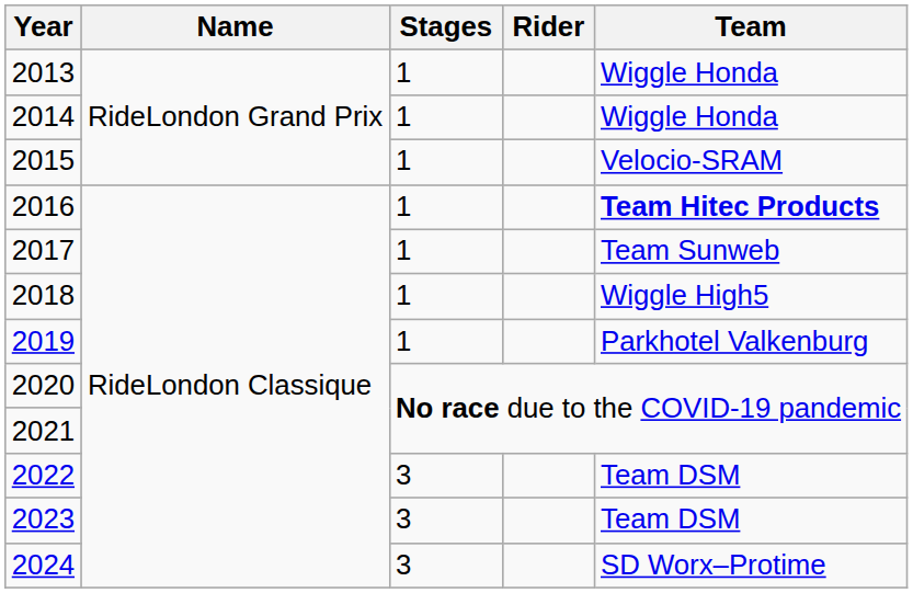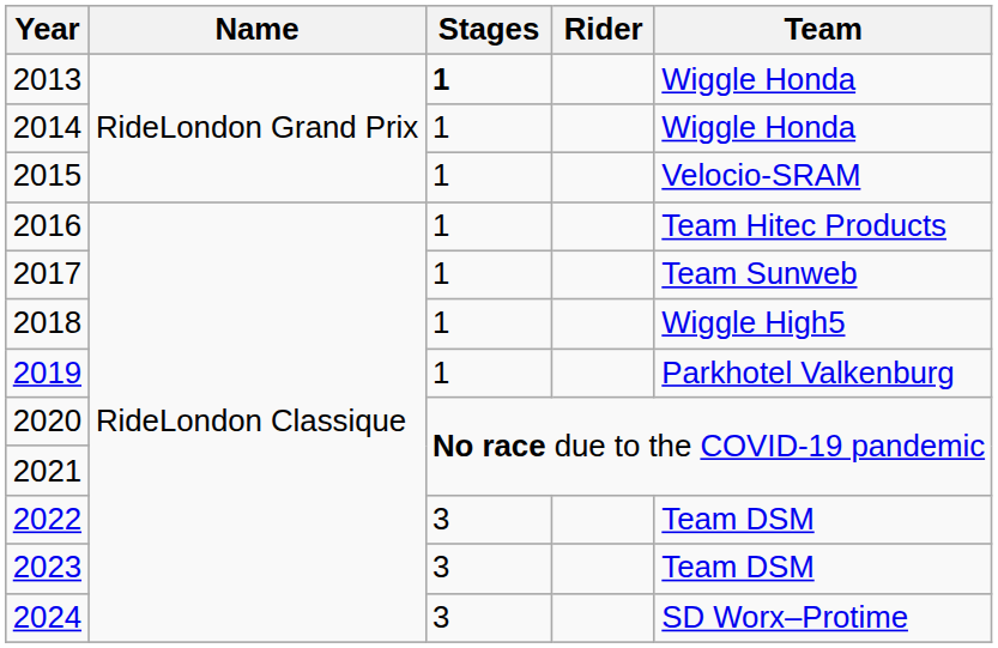2013 | Stages: normal -> bold
2016 | Team: bold -> normal
